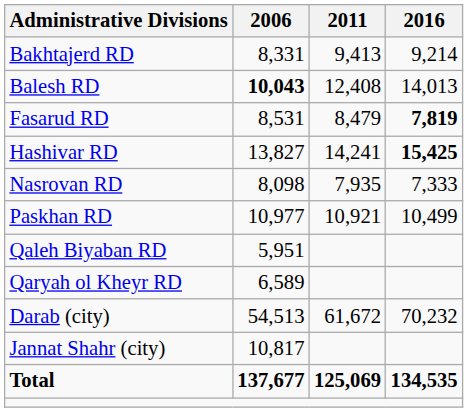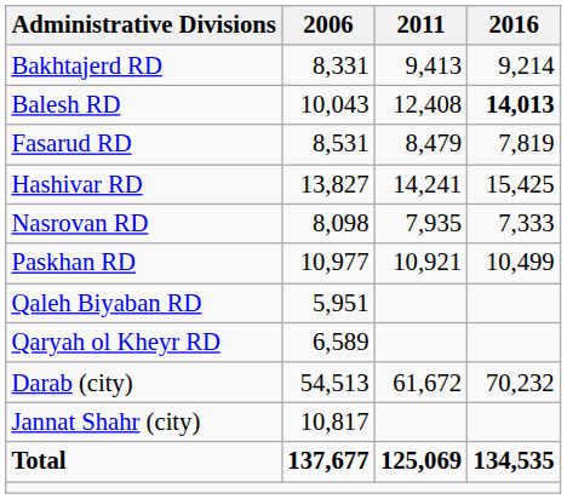Balesh RD | 2006: bold -> normal
Balesh RD | 2016: normal -> bold
Fasarud RD | 2016: bold -> normal
Hashivar RD | 2016: bold -> normal
